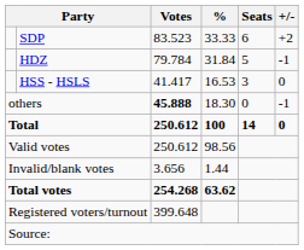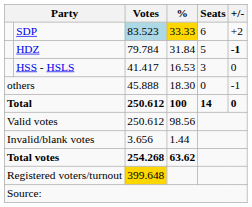SDP | Votes: no background -> lightblue background
SDP | %: no background -> gold background
HDZ | +/-: normal -> bold
others | Votes: bold -> normal
Registered voters/turnout | Votes: no background -> gold background
